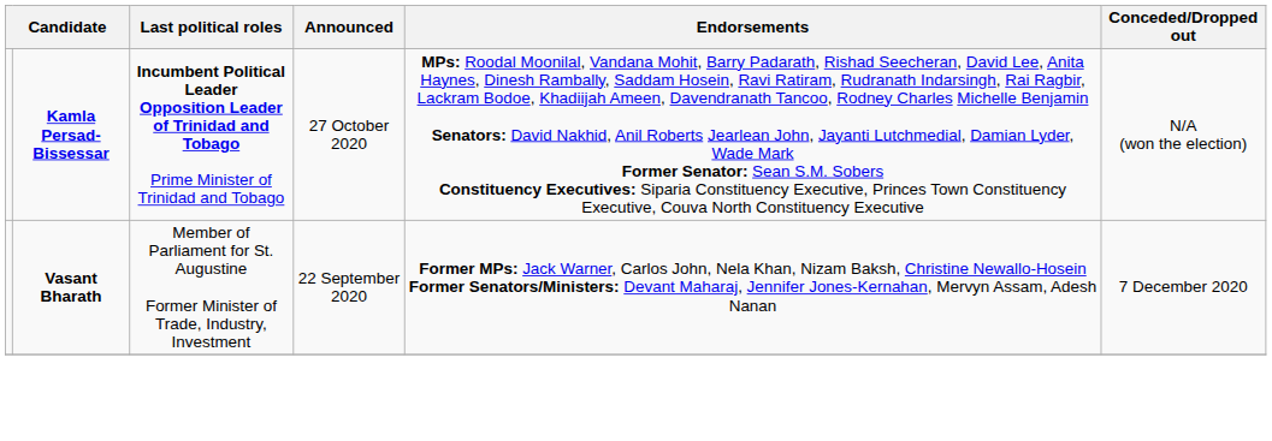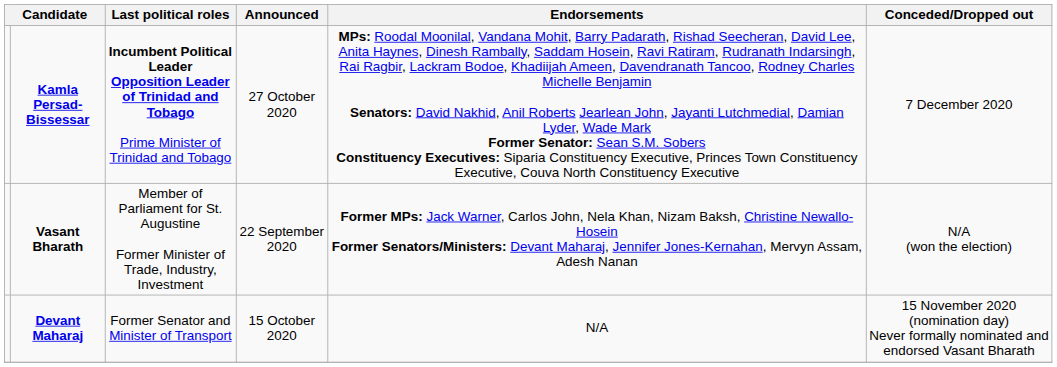Kamla Persad-Bissessar | Conceded/Dropped out: N/A (won the election) -> 7 December 2020
Vasant Bharath | Conceded/Dropped out: 7 December 2020 -> N/A (won the election)
+ row: Devant Maharaj | Former Senator and Minister of Transport | 15 October 2020 | N/A | 15 November 2020 (nomination day) Never formally nominated and endorsed Vasant Bharath
